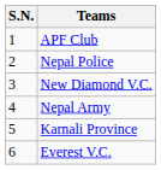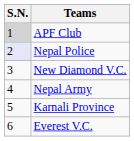APF Club | S.N.: no background -> lightgrey background
Nepal Police | S.N.: no background -> lavender background
